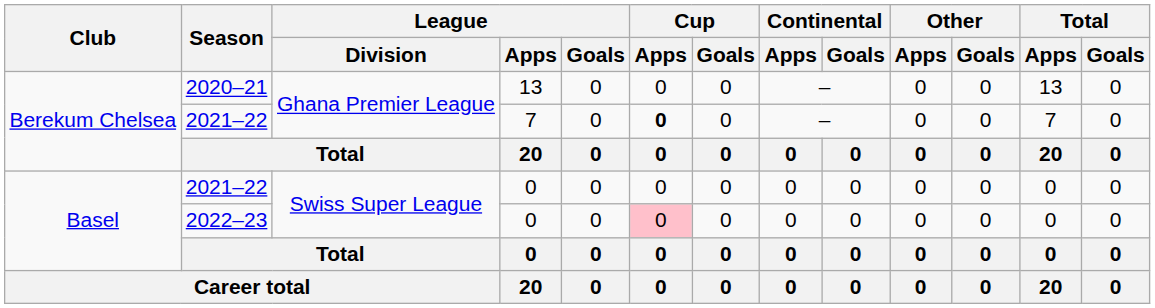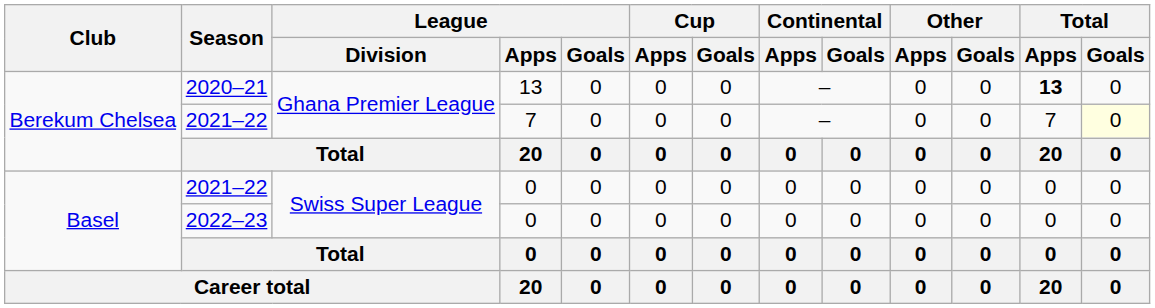2020–21 | Total / Apps: normal -> bold
2021–22 / 7 | Cup / Apps: bold -> normal
2021–22 / 7 | Total / Goals: no background -> lightyellow background
2022–23 | Cup / Apps: pink background -> no background
